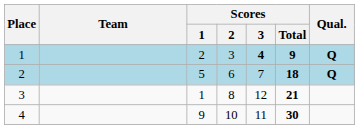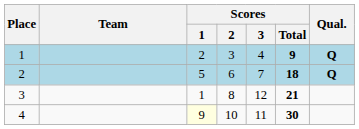row 3 | Scores / 3: bold -> normal
row 6 | Scores / 1: no background -> lightyellow background
